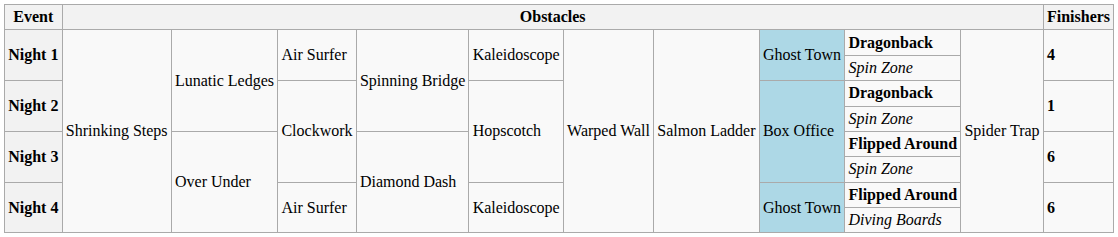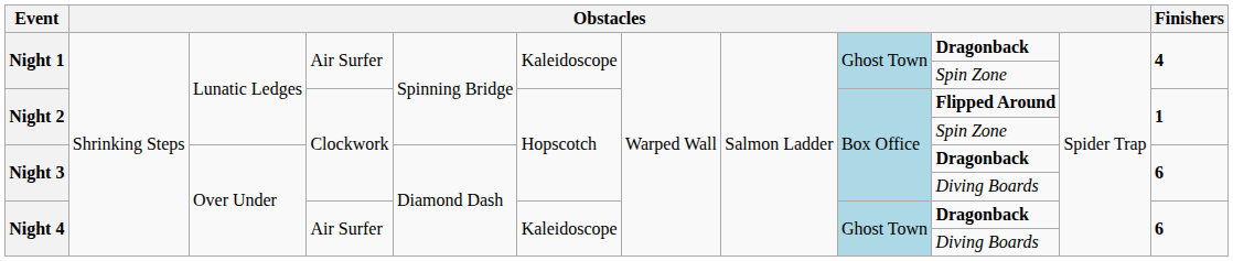row 4 | column 10: Dragonback -> Flipped Around
row 6 | column 10: Flipped Around -> Dragonback
row 7 | column 10: Spin Zone -> Diving Boards
row 8 | column 10: Flipped Around -> Dragonback
